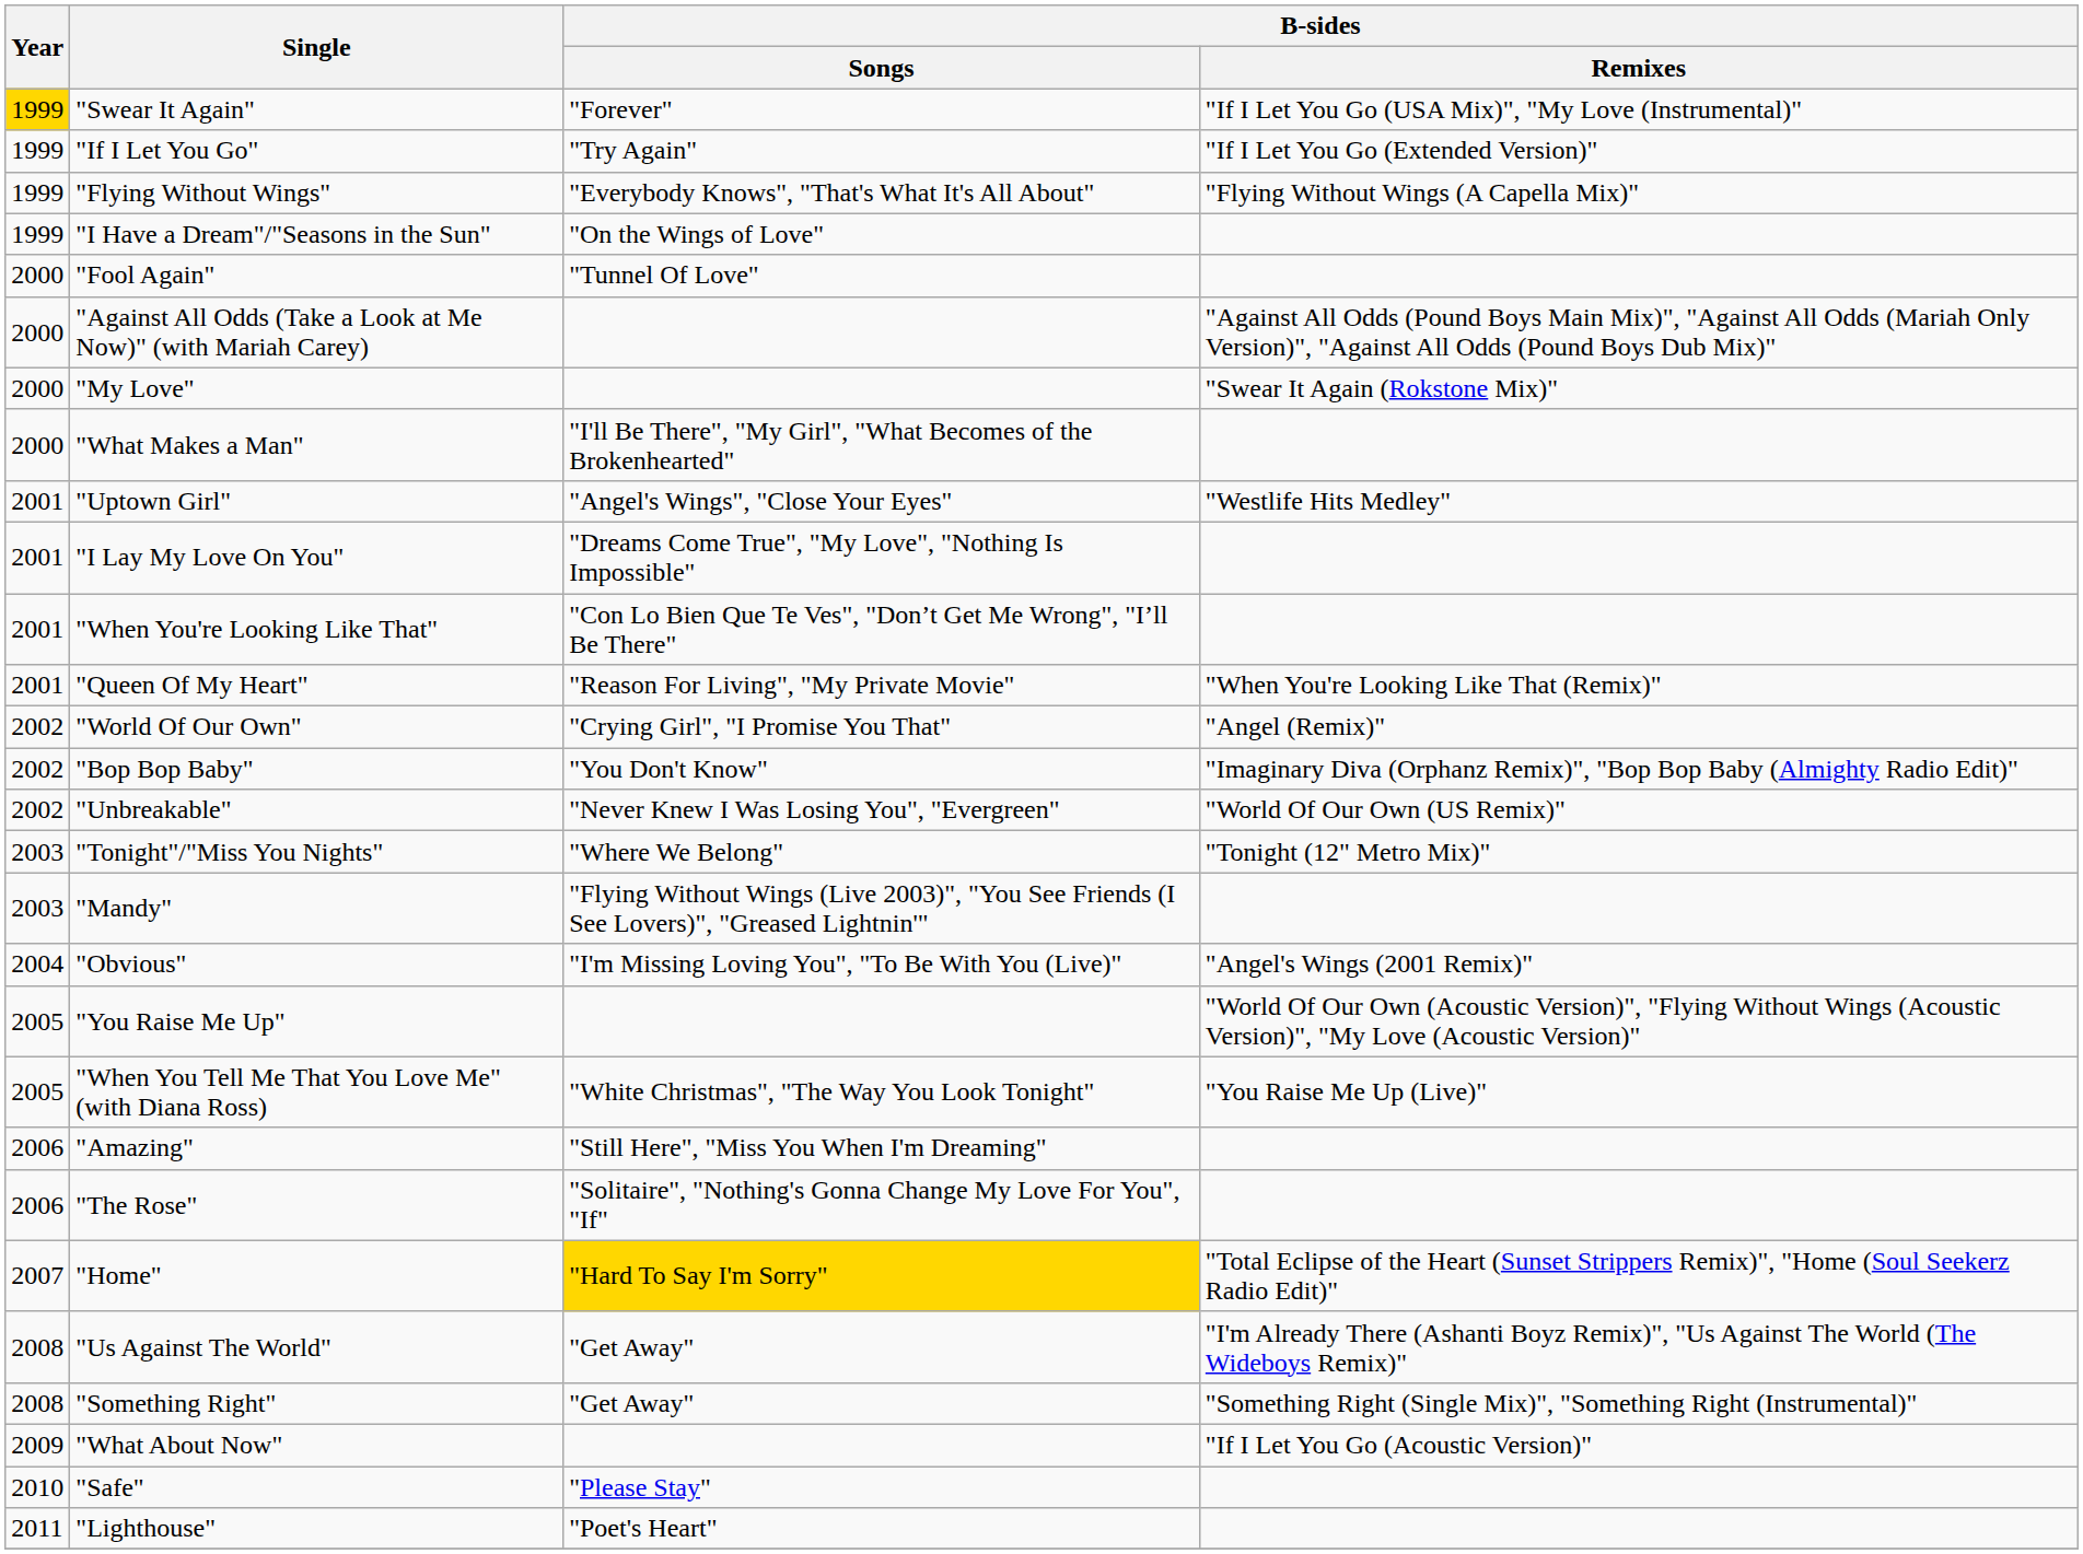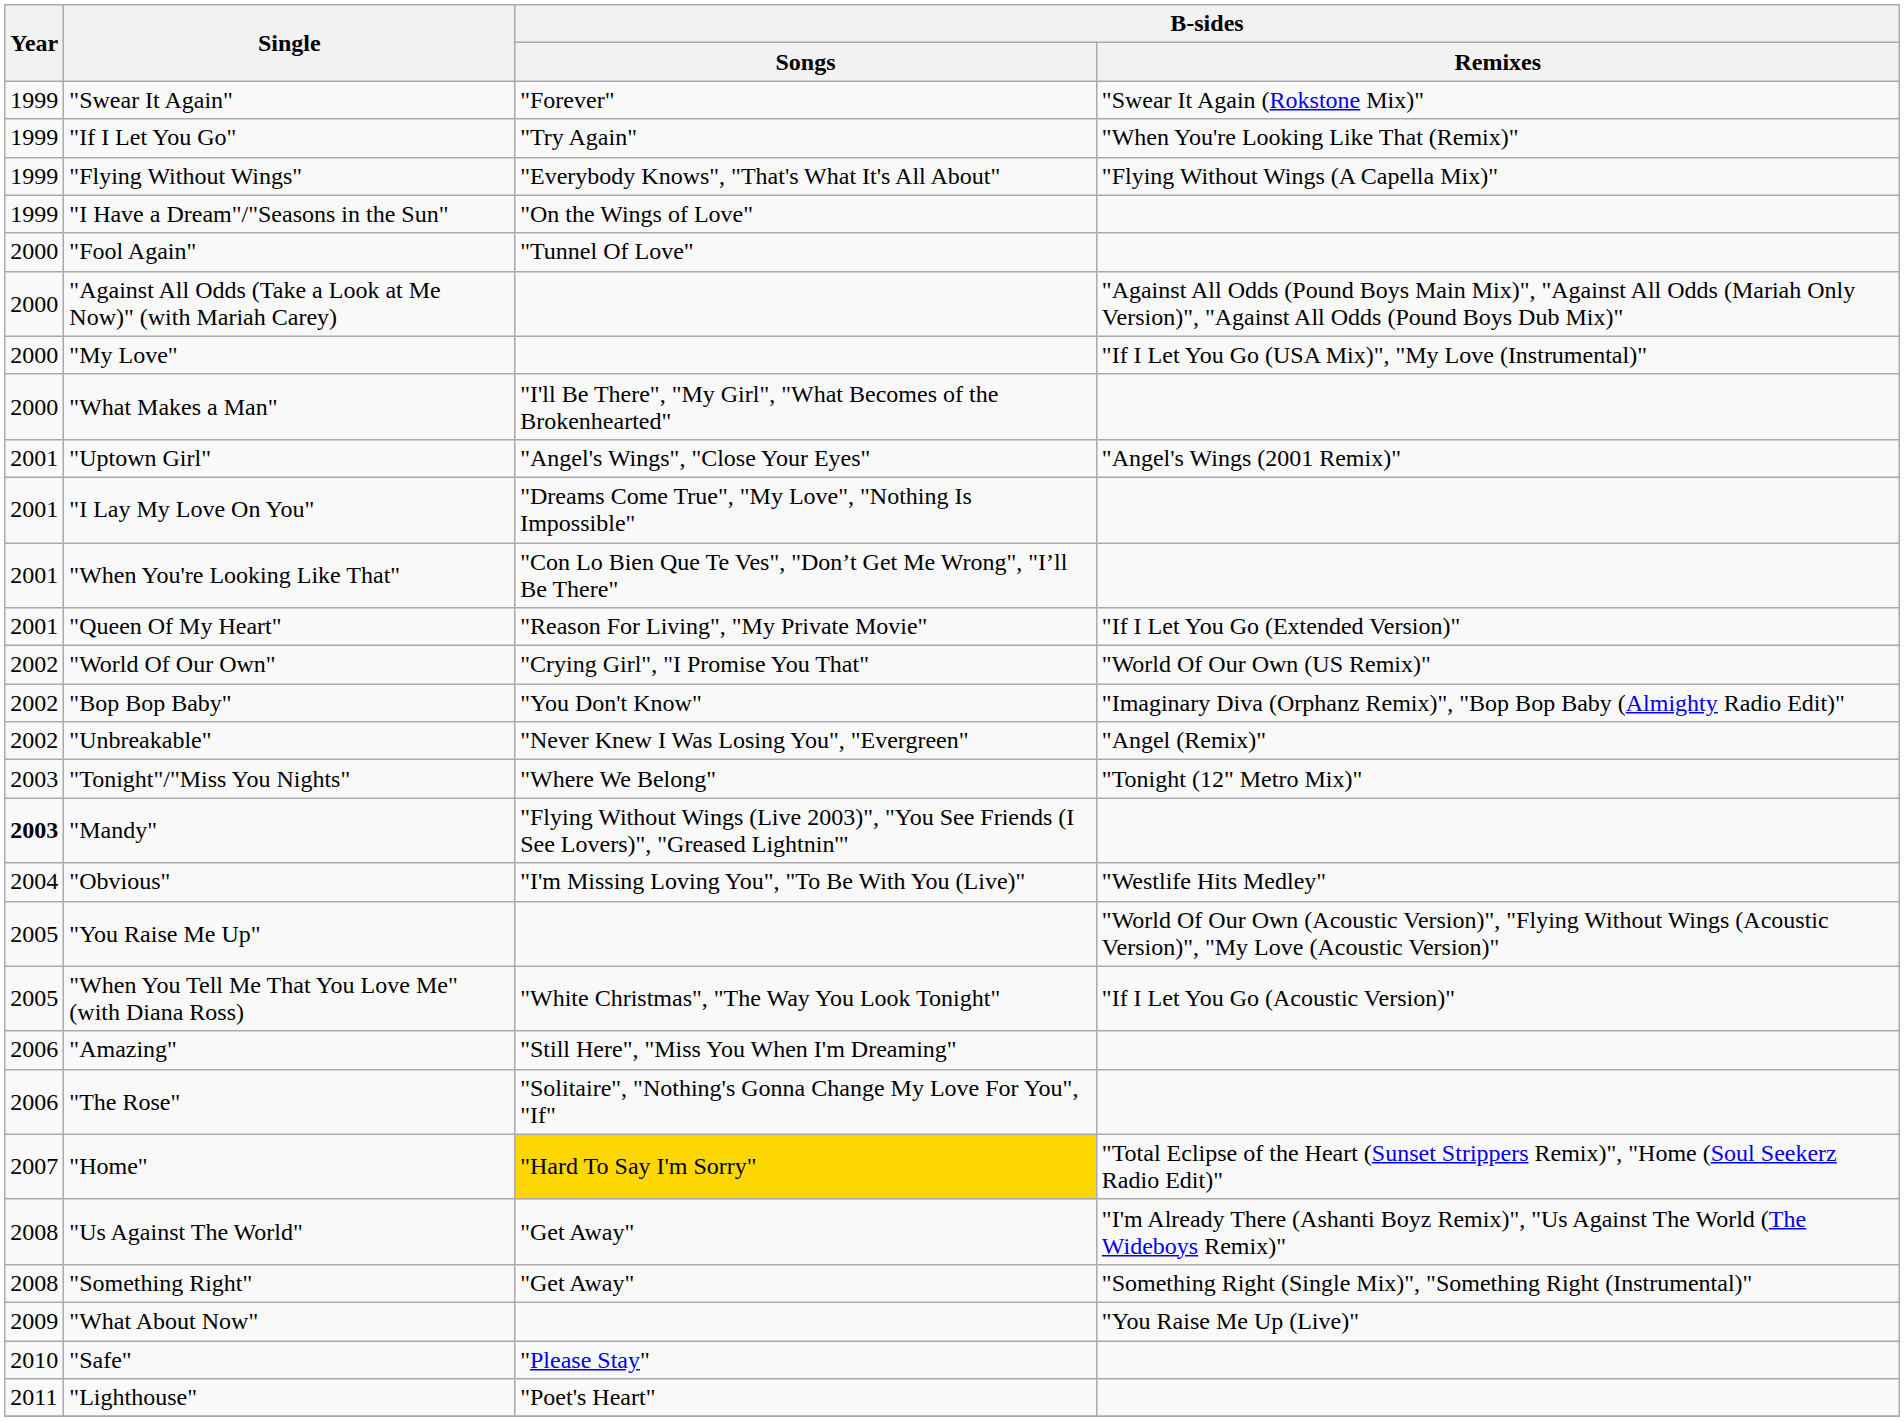"Swear It Again" | Year: gold background -> no background
"Swear It Again" | B-sides / Remixes: "If I Let You Go (USA Mix)", "My Love (Instrumental)" -> "Swear It Again (Rokstone Mix)"
"If I Let You Go" | B-sides / Remixes: "If I Let You Go (Extended Version)" -> "When You're Looking Like That (Remix)"
"My Love" | B-sides / Remixes: "Swear It Again (Rokstone Mix)" -> "If I Let You Go (USA Mix)", "My Love (Instrumental)"
"Uptown Girl" | B-sides / Remixes: "Westlife Hits Medley" -> "Angel's Wings (2001 Remix)"
"Queen Of My Heart" | B-sides / Remixes: "When You're Looking Like That (Remix)" -> "If I Let You Go (Extended Version)"
"World Of Our Own" | B-sides / Remixes: "Angel (Remix)" -> "World Of Our Own (US Remix)"
"Unbreakable" | B-sides / Remixes: "World Of Our Own (US Remix)" -> "Angel (Remix)"
"Mandy" | Year: normal -> bold
"Obvious" | B-sides / Remixes: "Angel's Wings (2001 Remix)" -> "Westlife Hits Medley"
"When You Tell Me That You Love Me" (with Diana Ross) | B-sides / Remixes: "You Raise Me Up (Live)" -> "If I Let You Go (Acoustic Version)"
"What About Now" | B-sides / Remixes: "If I Let You Go (Acoustic Version)" -> "You Raise Me Up (Live)"
